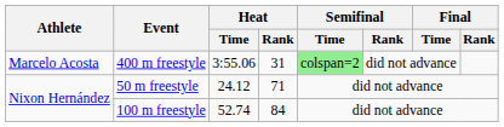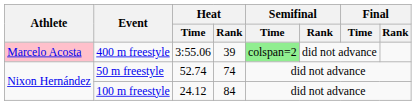400 m freestyle | Athlete: no background -> pink background
400 m freestyle | Heat / Rank: 31 -> 39
50 m freestyle | Heat / Time: 24.12 -> 52.74
50 m freestyle | Heat / Rank: 71 -> 74
100 m freestyle | Heat / Time: 52.74 -> 24.12
